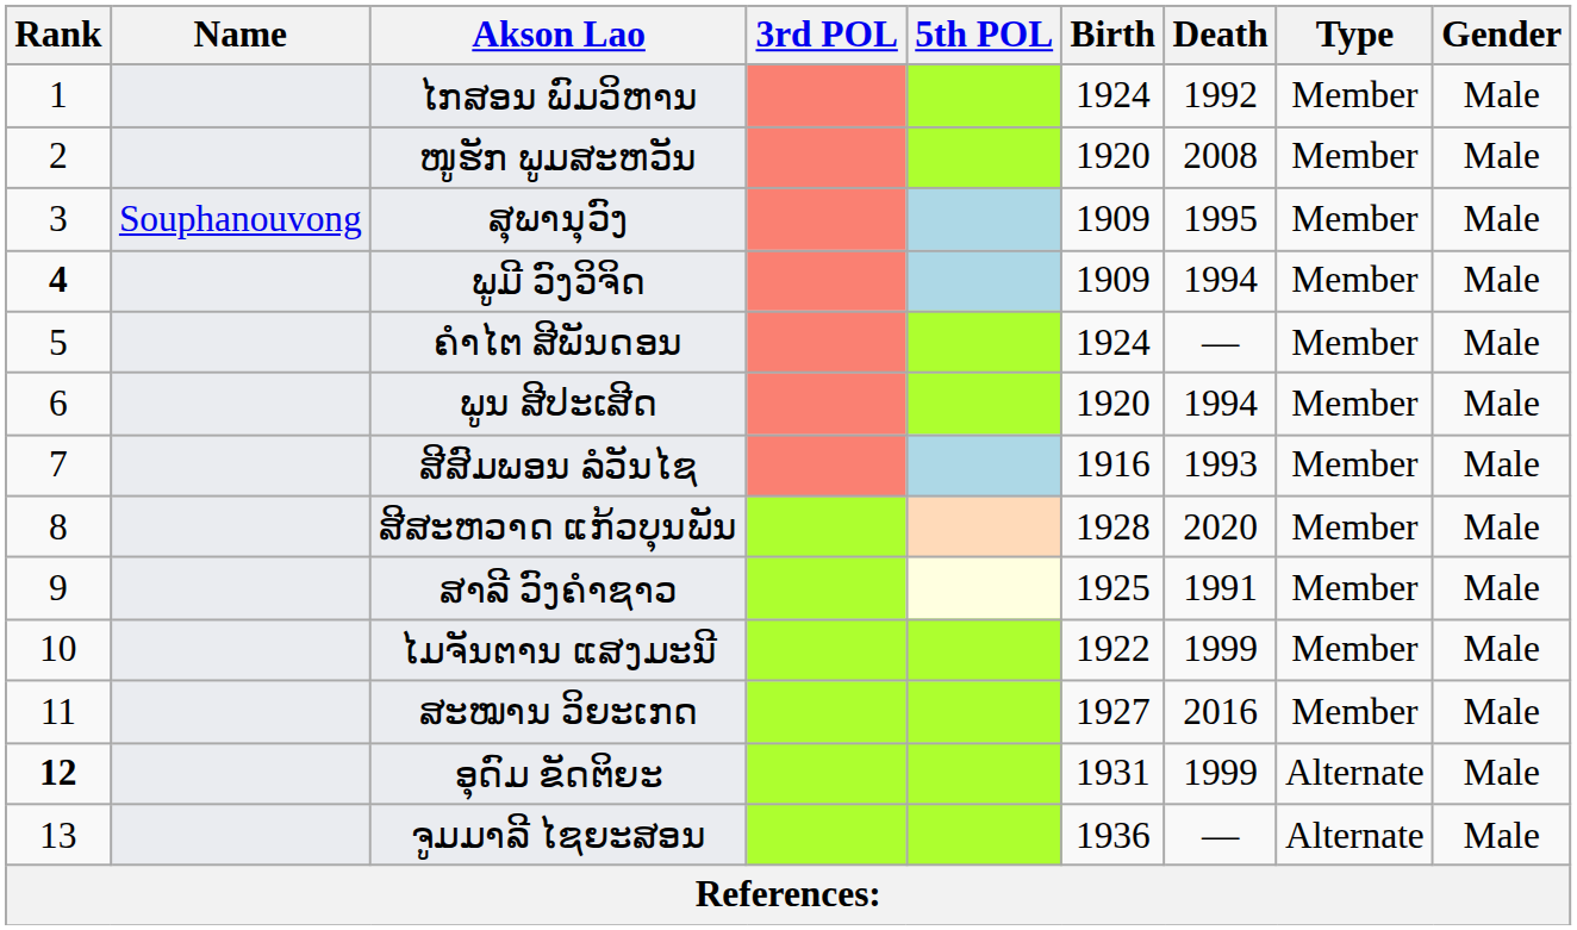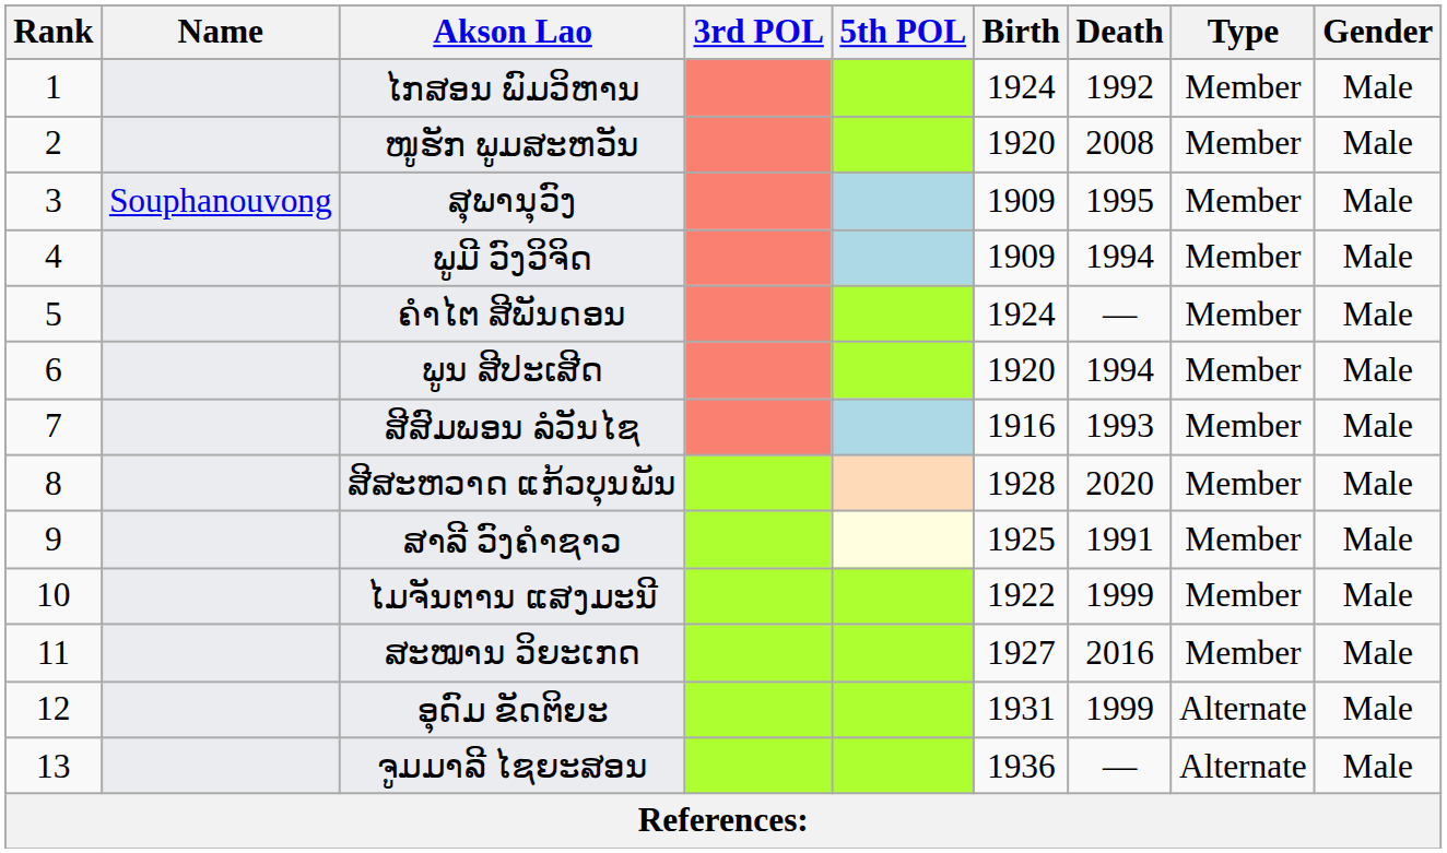ພູມີ ວົງວິຈິດ | Rank: bold -> normal
ອຸດົມ ຂັດຕິຍະ | Rank: bold -> normal
